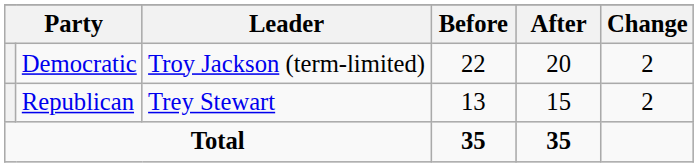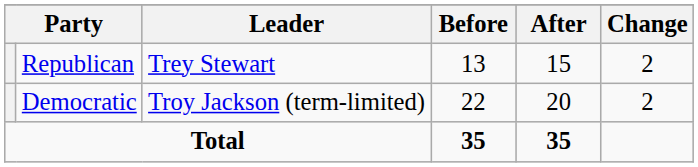rows swapped: Democratic <-> Republican
